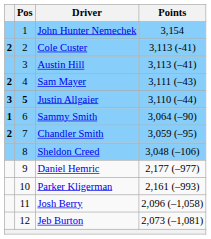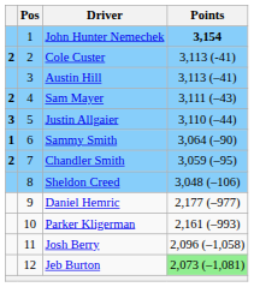John Hunter Nemechek | Points: normal -> bold
Justin Allgaier | Pos: bold -> normal
Jeb Burton | Points: no background -> lightgreen background
